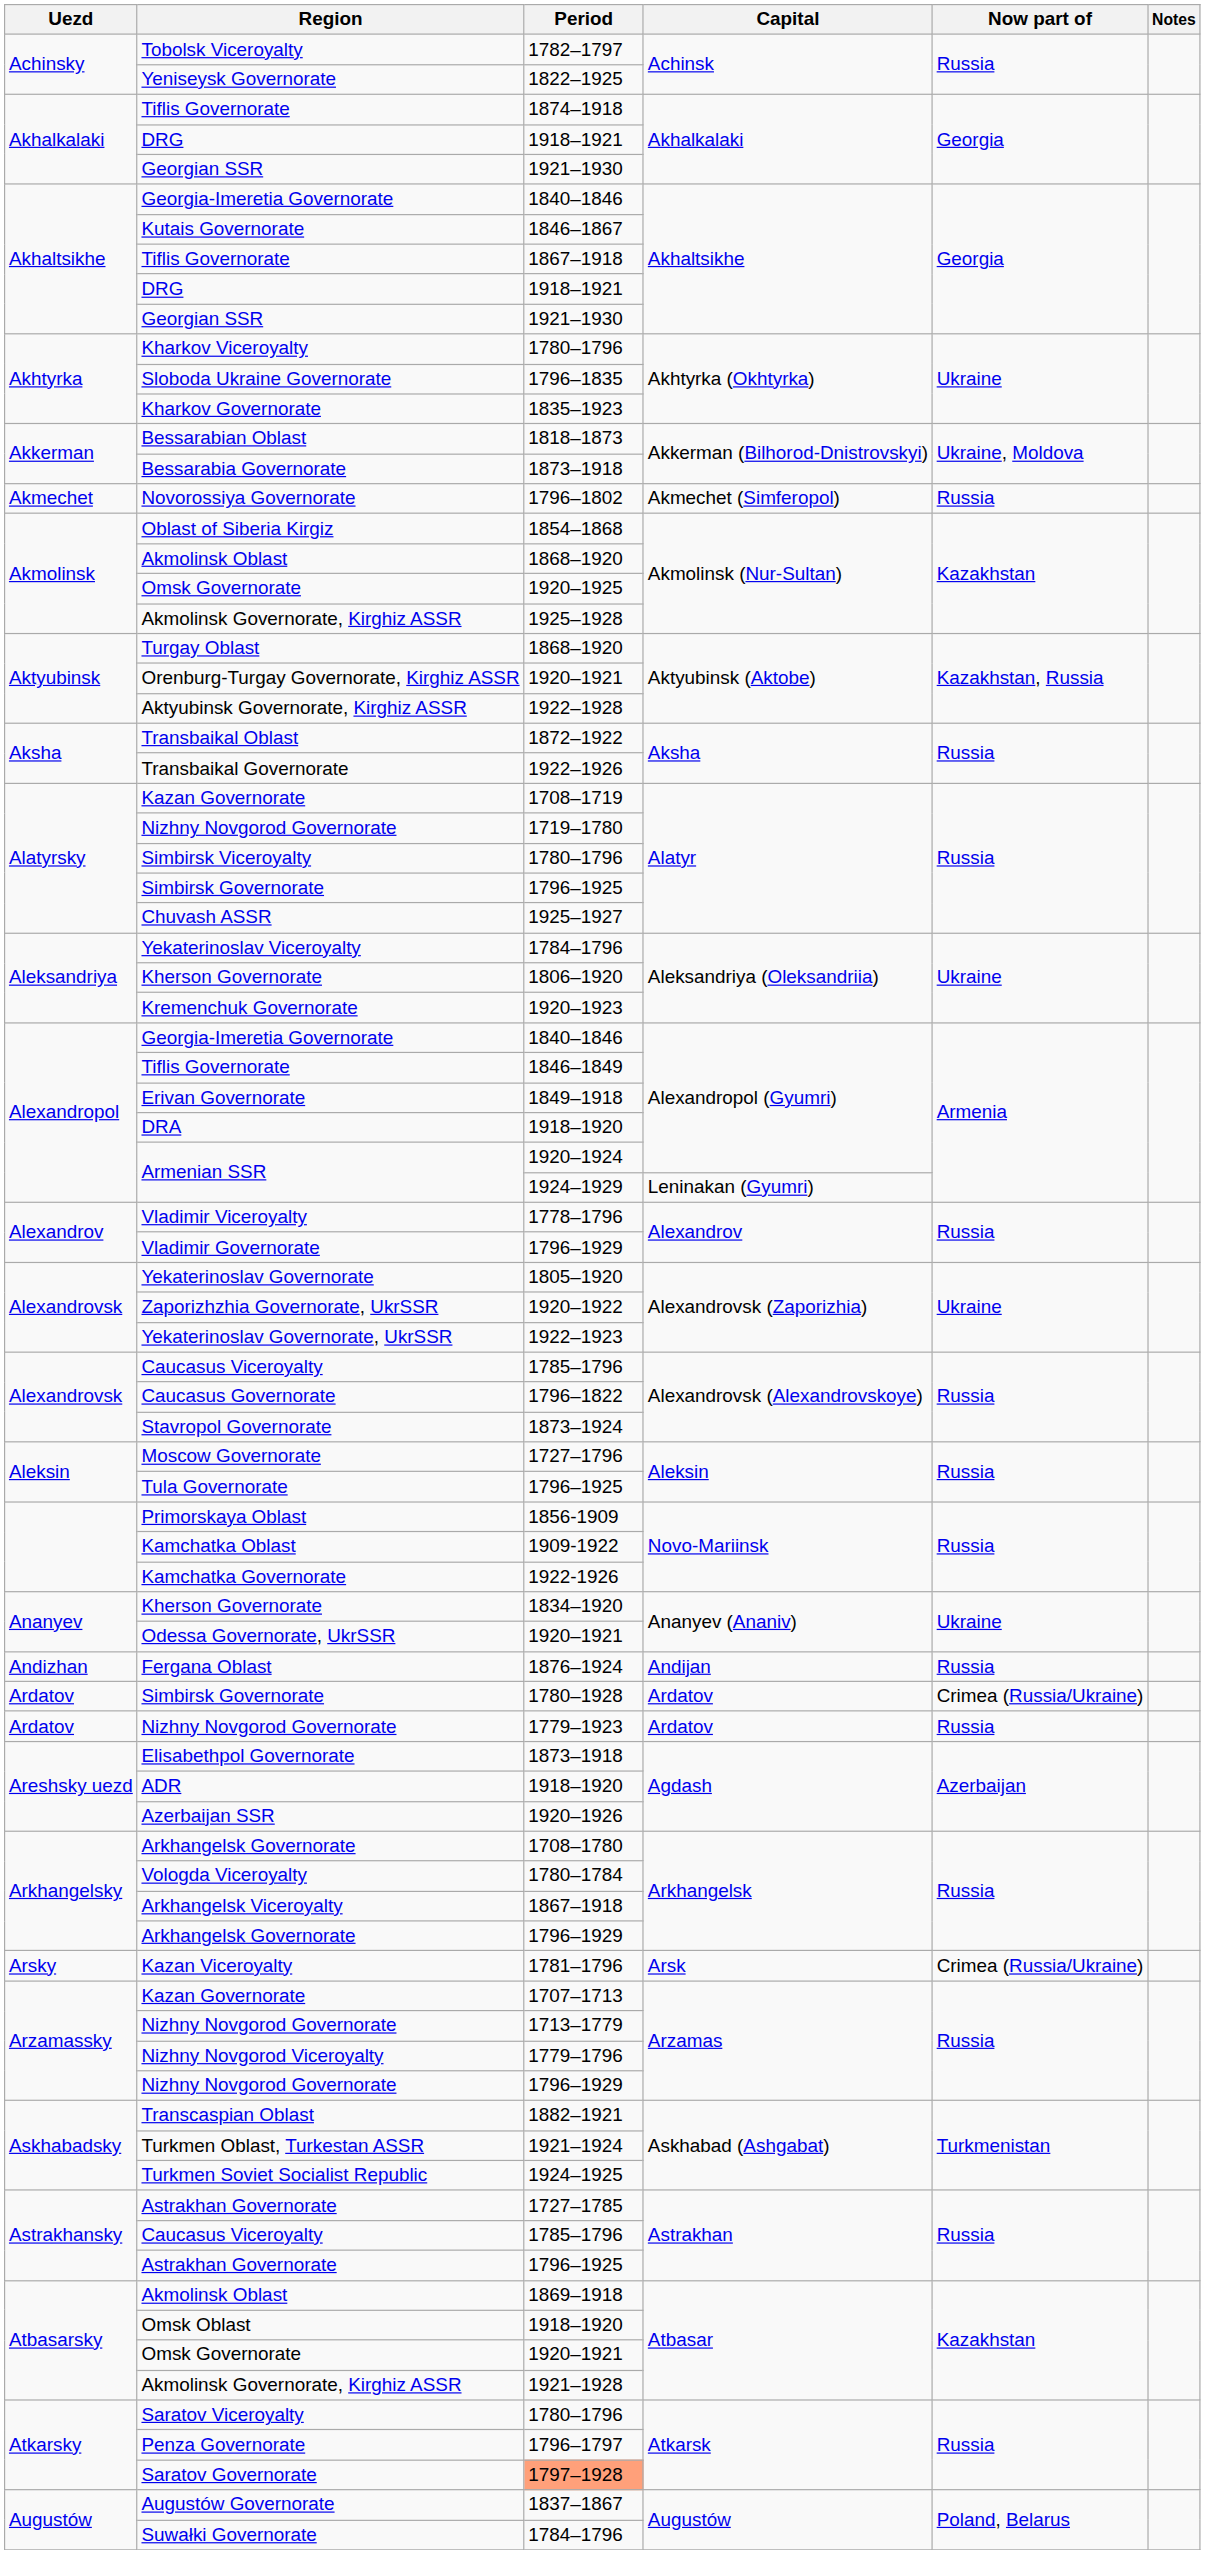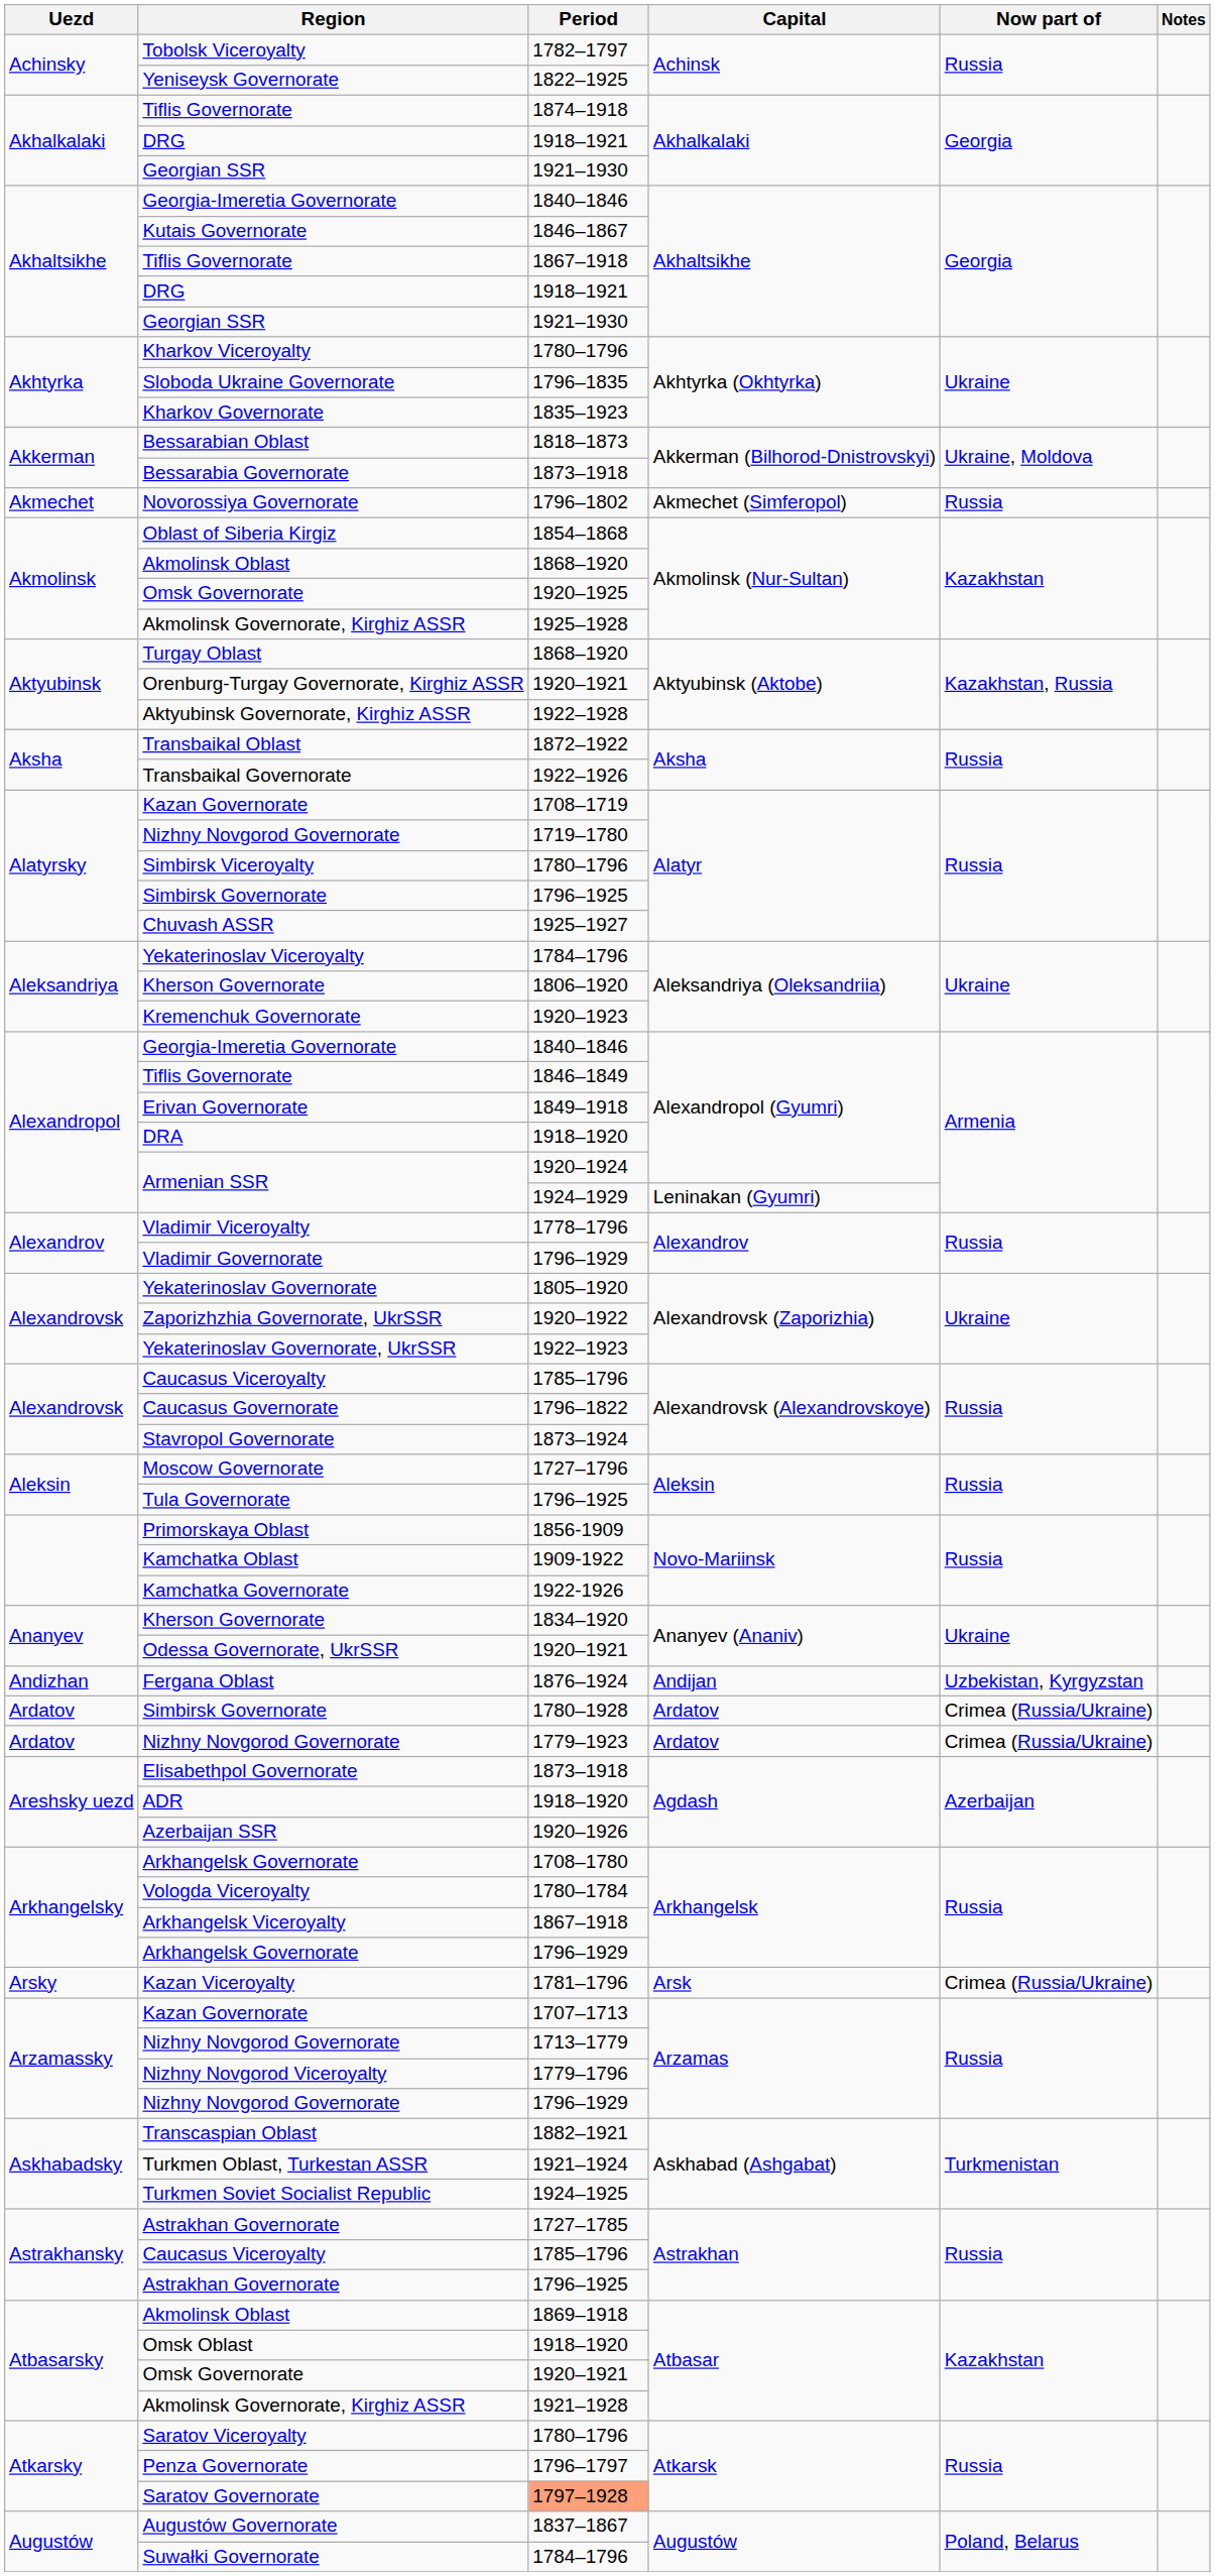Fergana Oblast | Now part of: Russia -> Uzbekistan, Kyrgyzstan
Nizhny Novgorod Governorate / Ardatov | Now part of: Russia -> Crimea (Russia/Ukraine)
